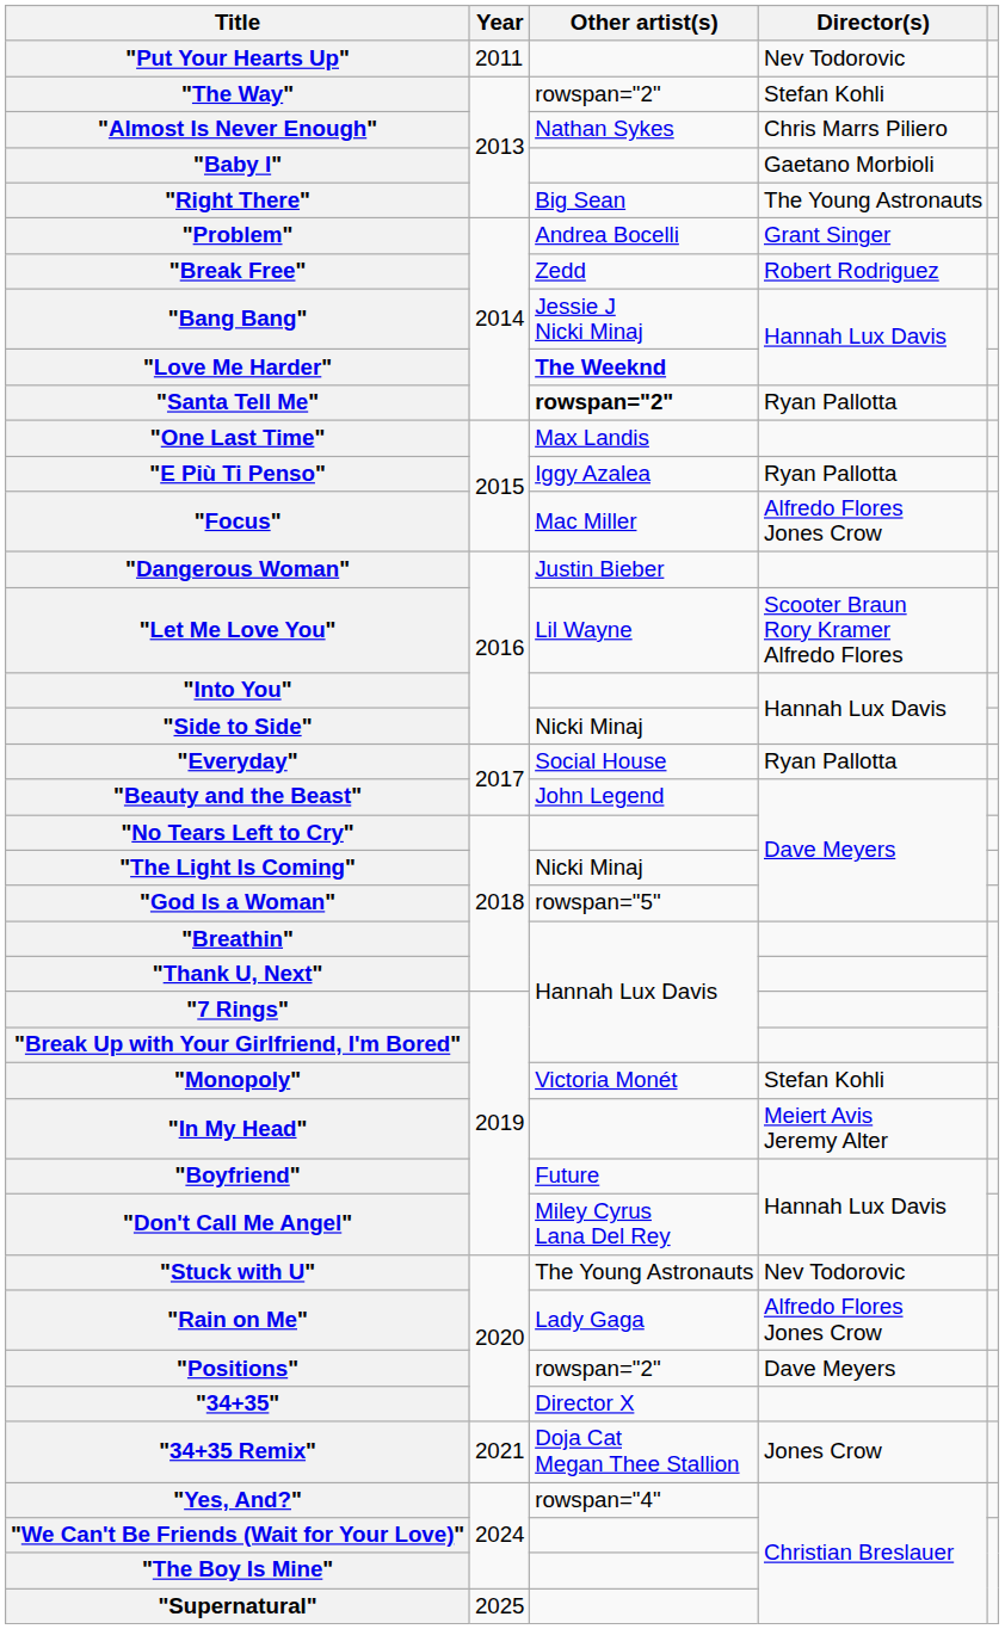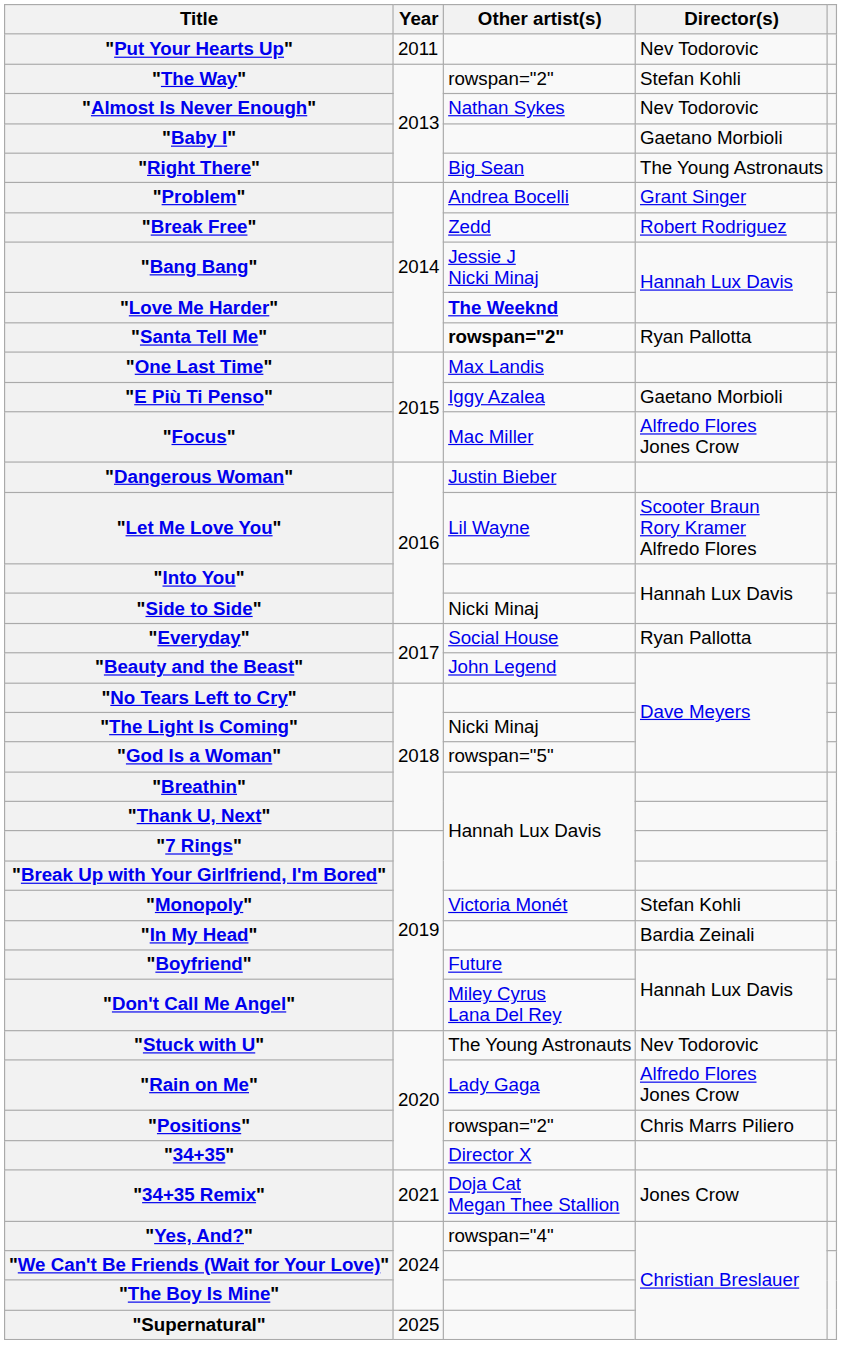"Almost Is Never Enough" | Director(s): Chris Marrs Piliero -> Nev Todorovic
"E Più Ti Penso" | Director(s): Ryan Pallotta -> Gaetano Morbioli
"In My Head" | Director(s): Meiert Avis Jeremy Alter -> Bardia Zeinali
"Positions" | Director(s): Dave Meyers -> Chris Marrs Piliero
